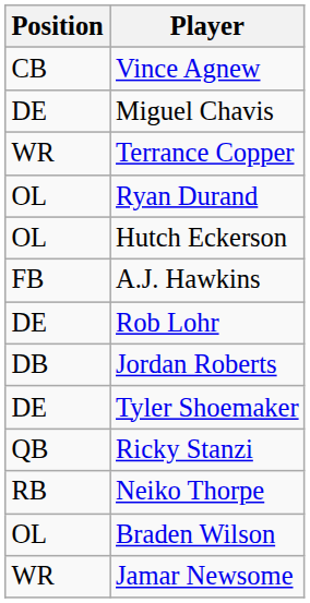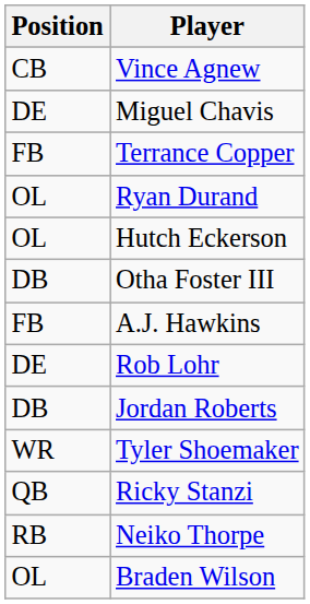Terrance Copper | Position: WR -> FB
+ row: DB | Otha Foster III
Tyler Shoemaker | Position: DE -> WR
- row: WR | Jamar Newsome
